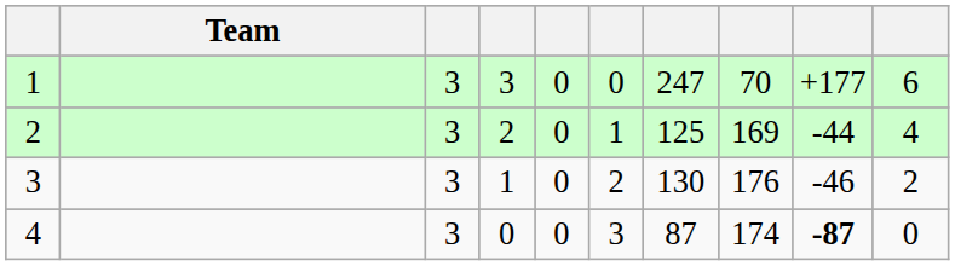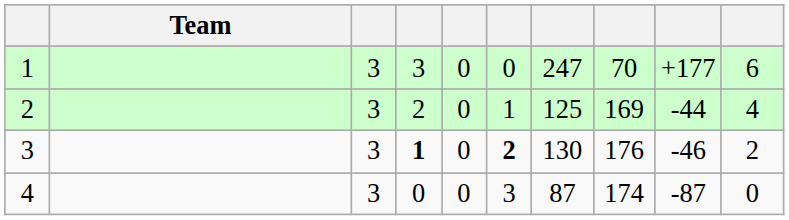row 4 | column 4: normal -> bold
row 4 | column 6: normal -> bold
row 5 | column 9: bold -> normal
